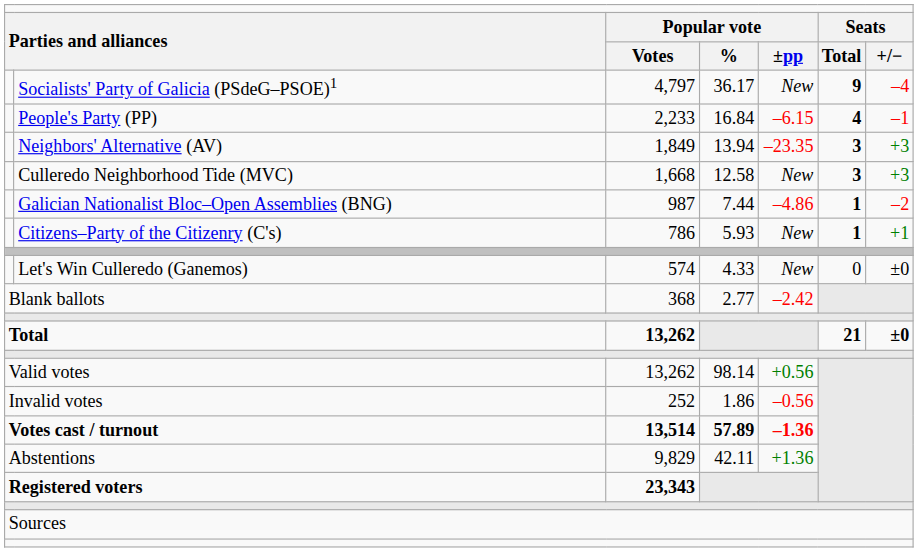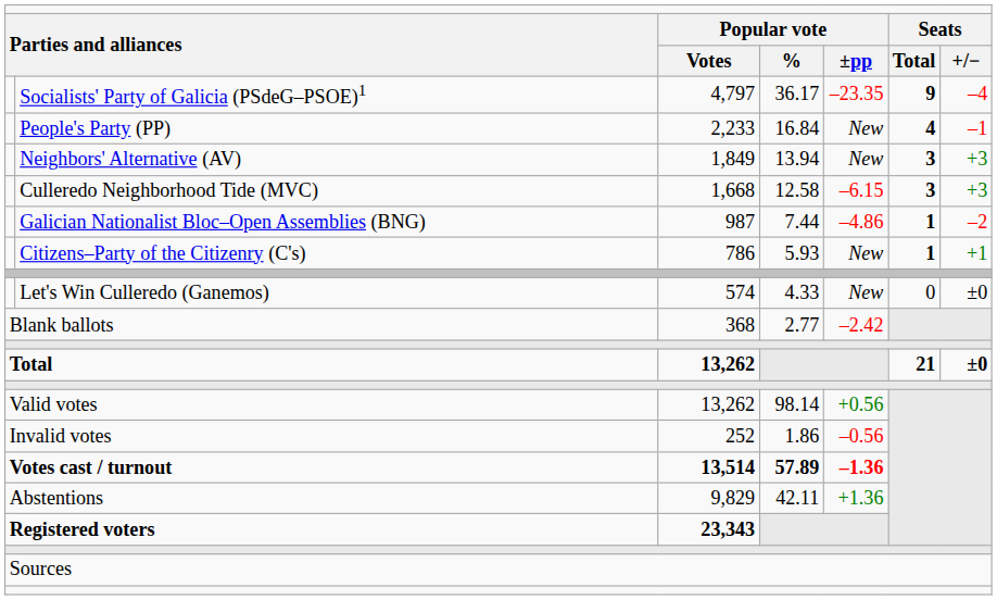Socialists' Party of Galicia (PSdeG–PSOE)1 | column 5: New -> –23.35
People's Party (PP) | column 5: –6.15 -> New
Neighbors' Alternative (AV) | column 5: –23.35 -> New
Culleredo Neighborhood Tide (MVC) | column 5: New -> –6.15
